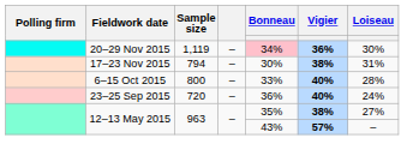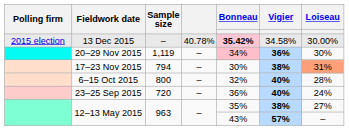+ row: 2015 election | 13 Dec 2015 | – | 40.78% | 35.42% | 34.58% | 30.00%
17–23 Nov 2015 | Loiseau: no background -> lightsalmon background
6–15 Oct 2015 | Bonneau: 33% -> 32%
